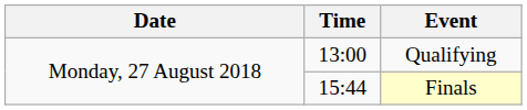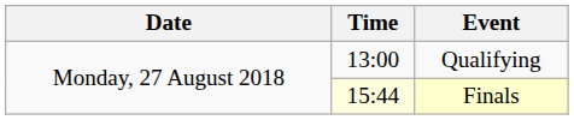Finals | Time: no background -> lightyellow background
